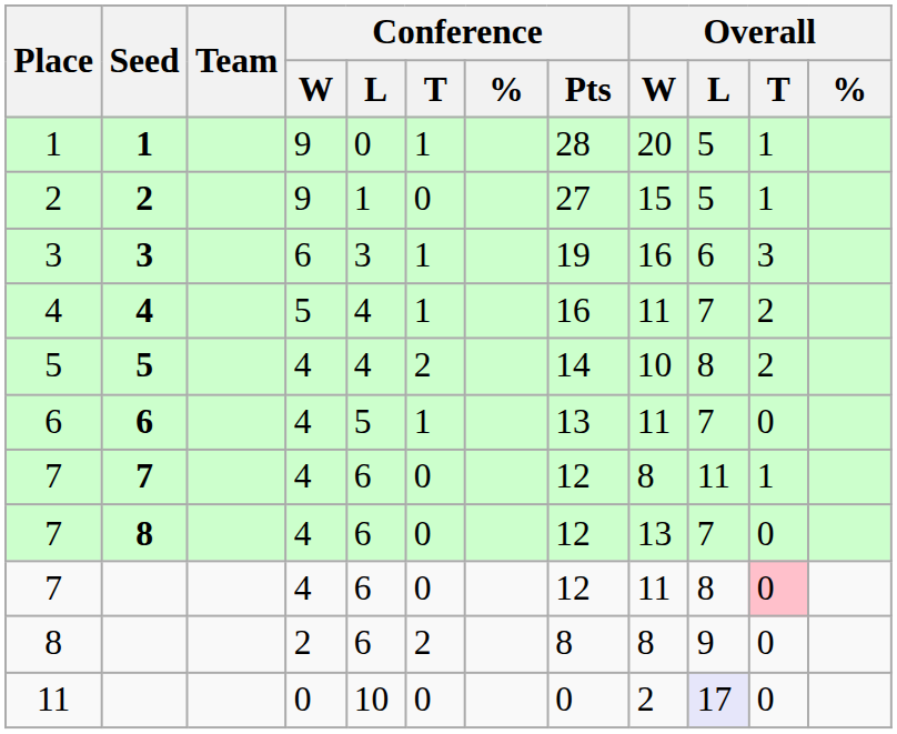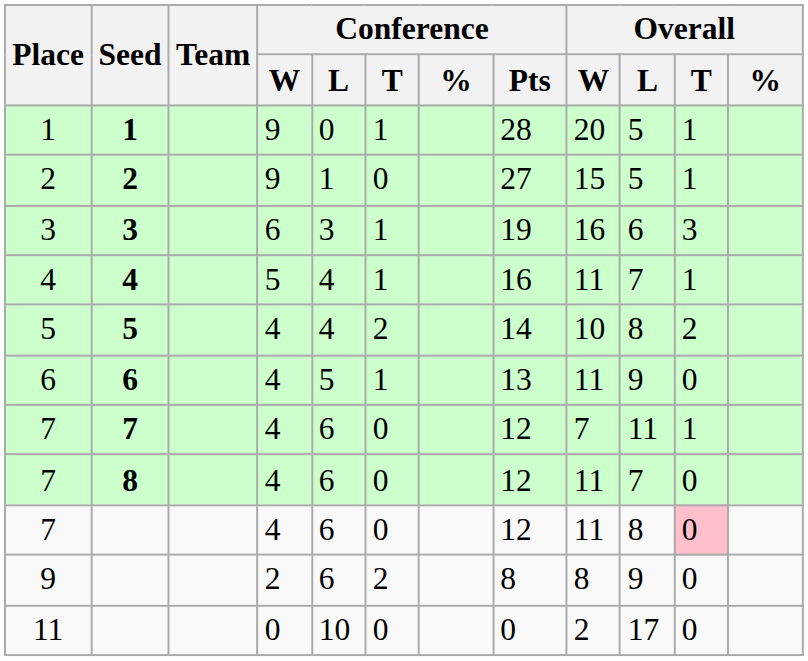row 6 | Overall / T: 2 -> 1
row 8 | Overall / L: 7 -> 9
row 9 | Overall / W: 8 -> 7
row 10 | Overall / W: 13 -> 11
row 12 | Place: 8 -> 9
row 13 | Overall / L: lavender background -> no background
